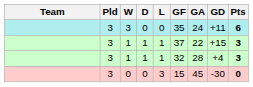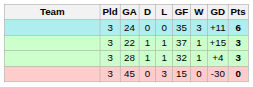columns swapped: W <-> GA
